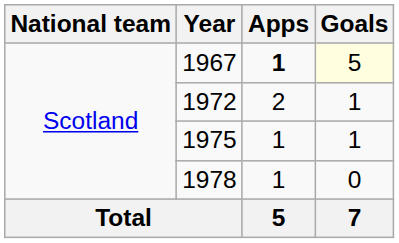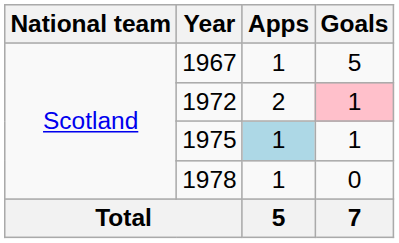1967 | Apps: bold -> normal
1967 | Goals: lightyellow background -> no background
1972 | Goals: no background -> pink background
1975 | Apps: no background -> lightblue background
